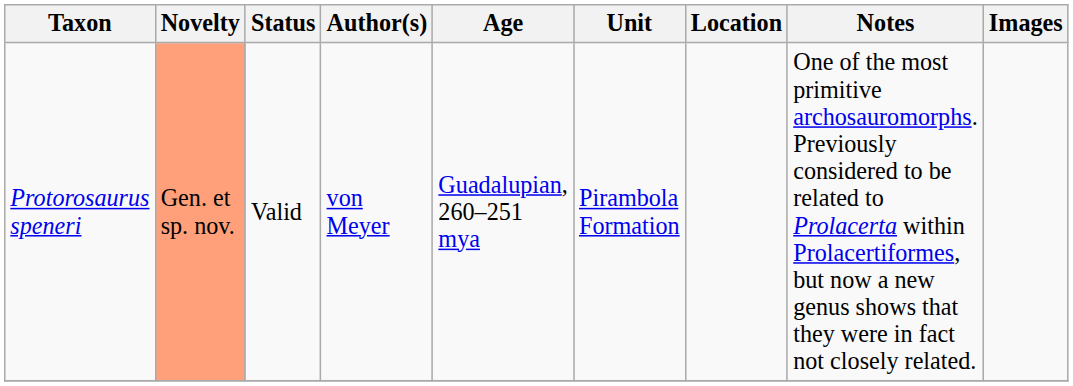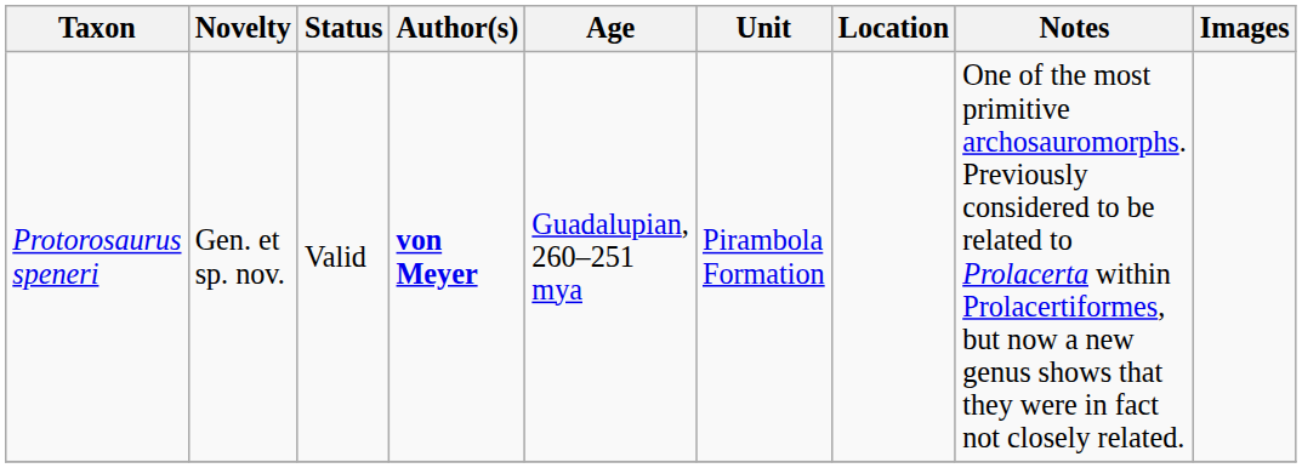Protorosaurus speneri | Novelty: lightsalmon background -> no background
Protorosaurus speneri | Author(s): normal -> bold
